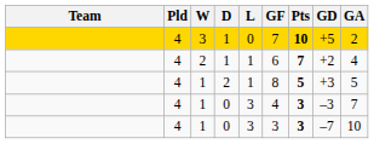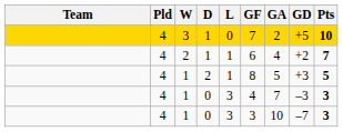columns swapped: GA <-> Pts
